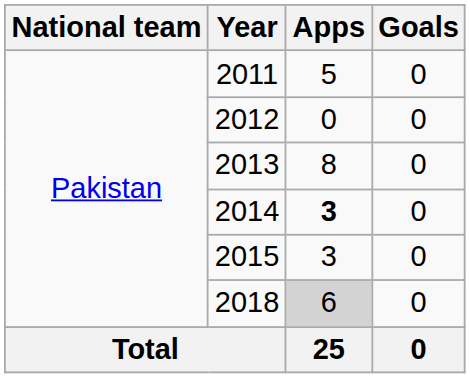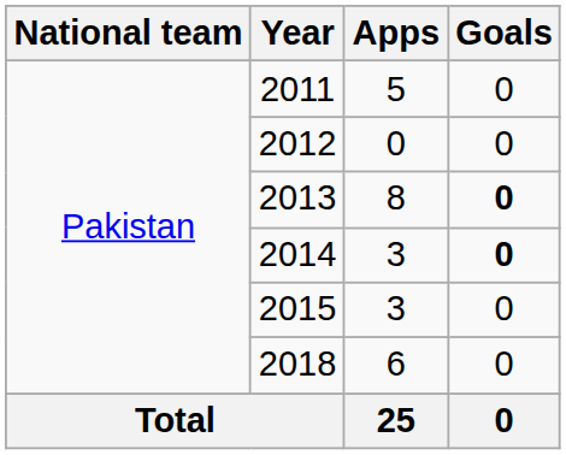2013 | Goals: normal -> bold
2014 | Apps: bold -> normal
2014 | Goals: normal -> bold
2018 | Apps: lightgrey background -> no background
